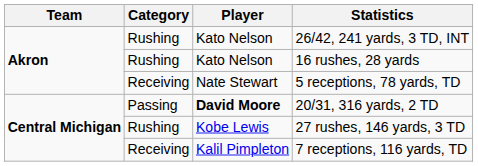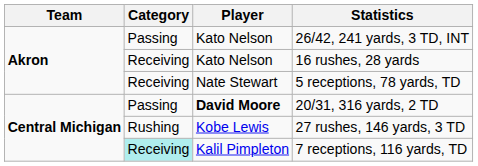26/42, 241 yards, 3 TD, INT | Category: Rushing -> Passing
16 rushes, 28 yards | Category: Rushing -> Receiving
7 receptions, 116 yards, TD | Category: no background -> paleturquoise background
